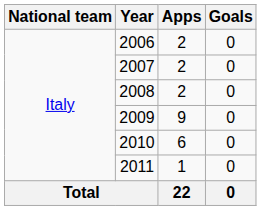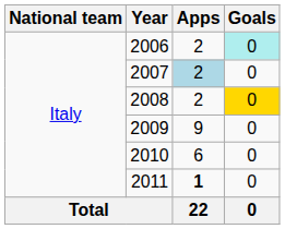2006 | Goals: no background -> paleturquoise background
2007 | Apps: no background -> lightblue background
2008 | Goals: no background -> gold background
2011 | Apps: normal -> bold
